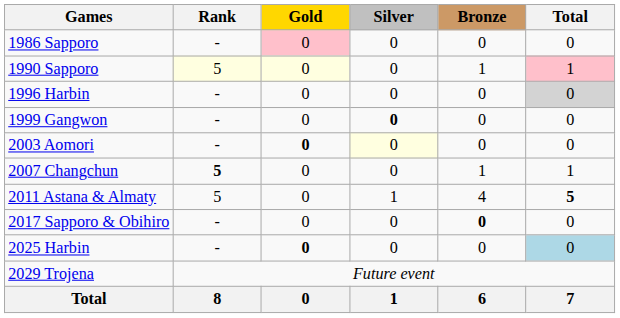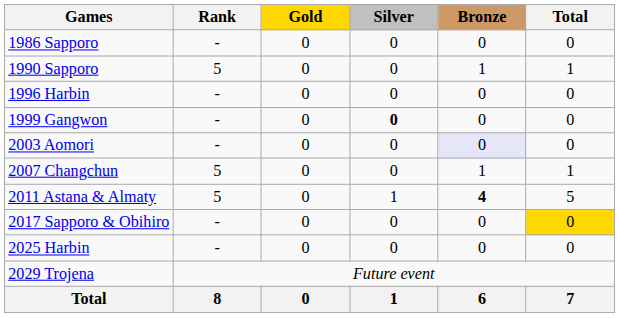1986 Sapporo | Gold: pink background -> no background
1990 Sapporo | Rank: lightyellow background -> no background
1990 Sapporo | Gold: lightyellow background -> no background
1990 Sapporo | Total: pink background -> no background
1996 Harbin | Total: lightgrey background -> no background
2003 Aomori | Gold: bold -> normal
2003 Aomori | Silver: lightyellow background -> no background
2003 Aomori | Bronze: no background -> lavender background
2007 Changchun | Rank: bold -> normal
2011 Astana & Almaty | Bronze: normal -> bold
2011 Astana & Almaty | Total: bold -> normal
2017 Sapporo & Obihiro | Bronze: bold -> normal
2017 Sapporo & Obihiro | Total: no background -> gold background
2025 Harbin | Gold: bold -> normal
2025 Harbin | Total: lightblue background -> no background
